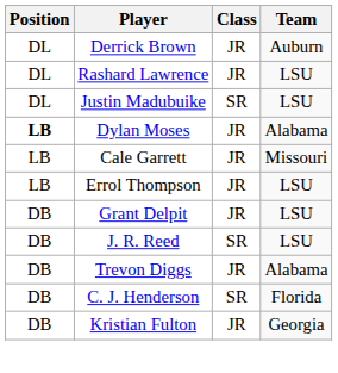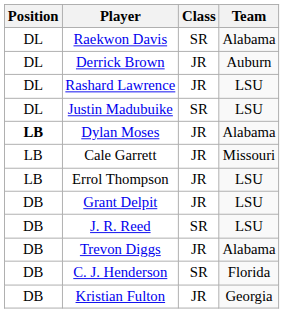+ row: DL | Raekwon Davis | SR | Alabama
